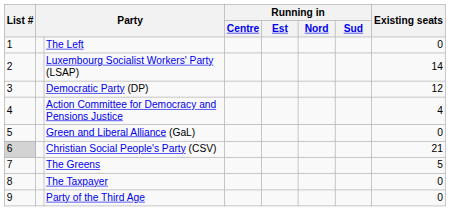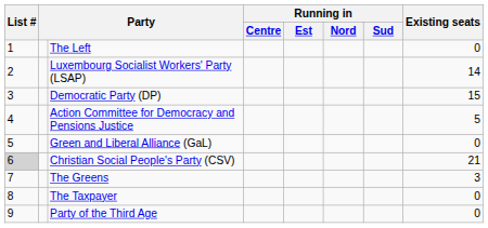Democratic Party (DP) | Existing seats: 12 -> 15
Action Committee for Democracy and Pensions Justice | Existing seats: 4 -> 5
The Greens | Existing seats: 5 -> 3
